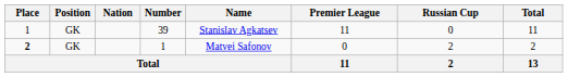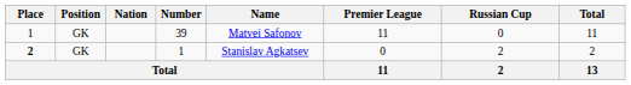row 2 | Name: Stanislav Agkatsev -> Matvei Safonov
row 3 | Name: Matvei Safonov -> Stanislav Agkatsev
